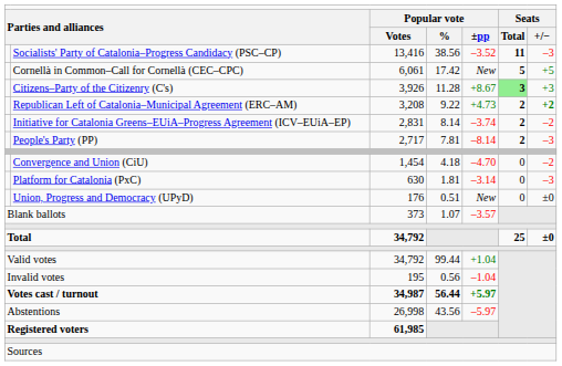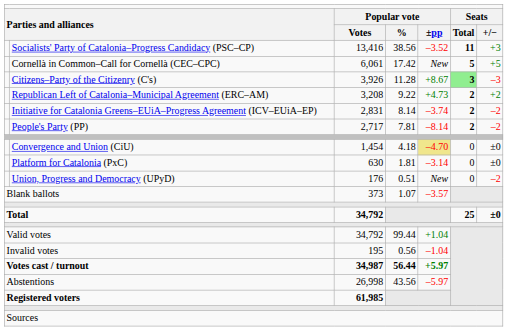Socialists' Party of Catalonia–Progress Candidacy (PSC–CP) | column 7: –3 -> +3
Citizens–Party of the Citizenry (C's) | column 7: +3 -> –3
Republican Left of Catalonia–Municipal Agreement (ERC–AM) | column 7: bold -> normal
People's Party (PP) | column 7: –3 -> –2
Convergence and Union (CiU) | column 5: no background -> khaki background
Convergence and Union (CiU) | column 7: –2 -> ±0
Platform for Catalonia (PxC) | column 7: –3 -> ±0
Union, Progress and Democracy (UPyD) | column 7: ±0 -> –2
